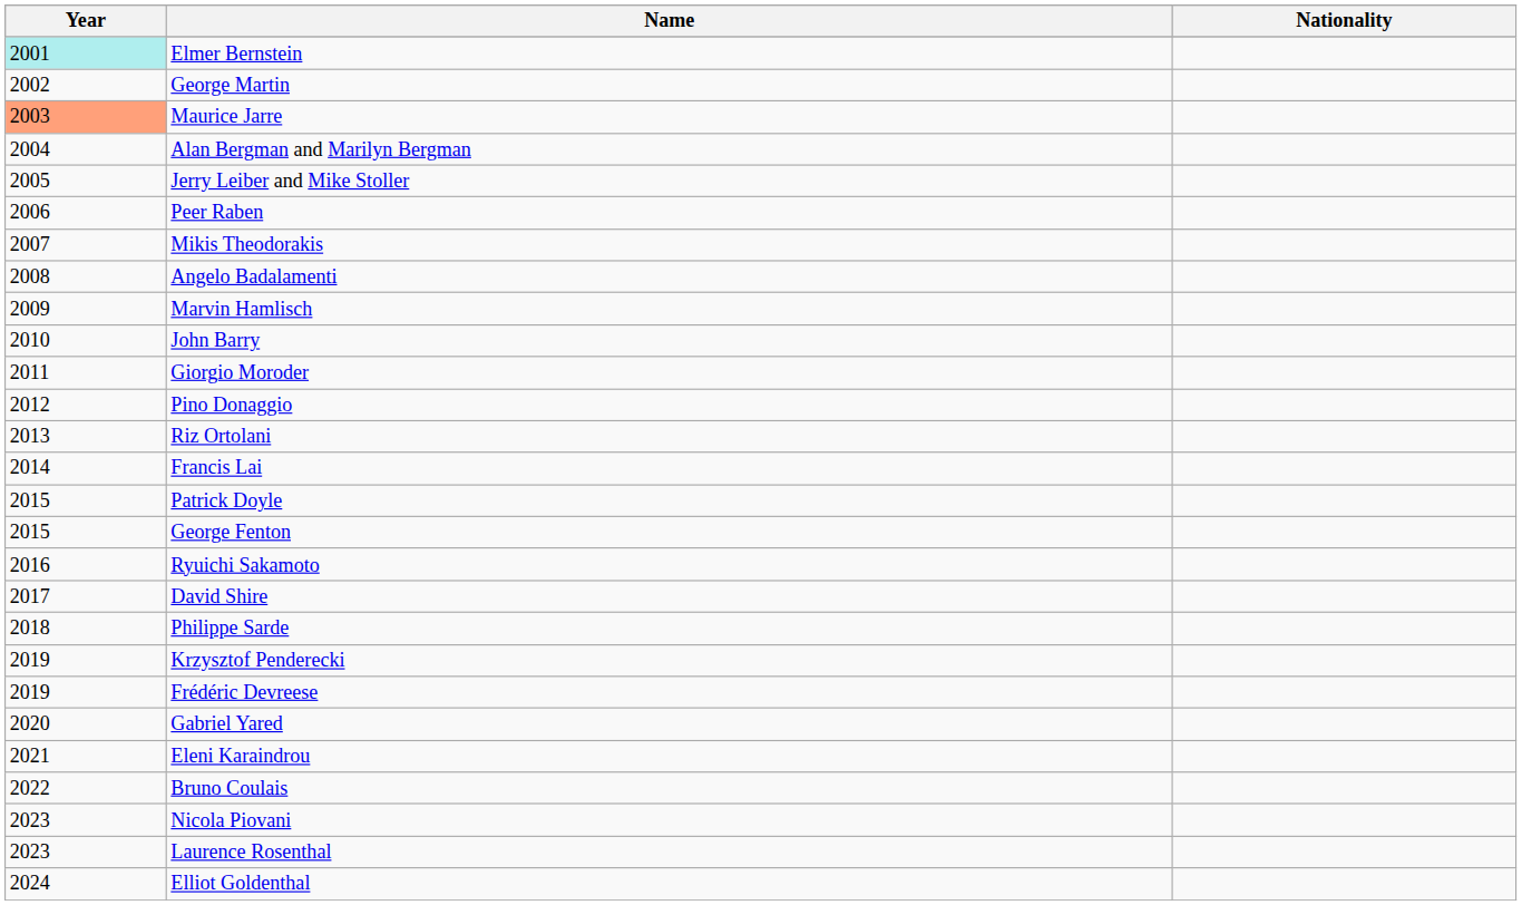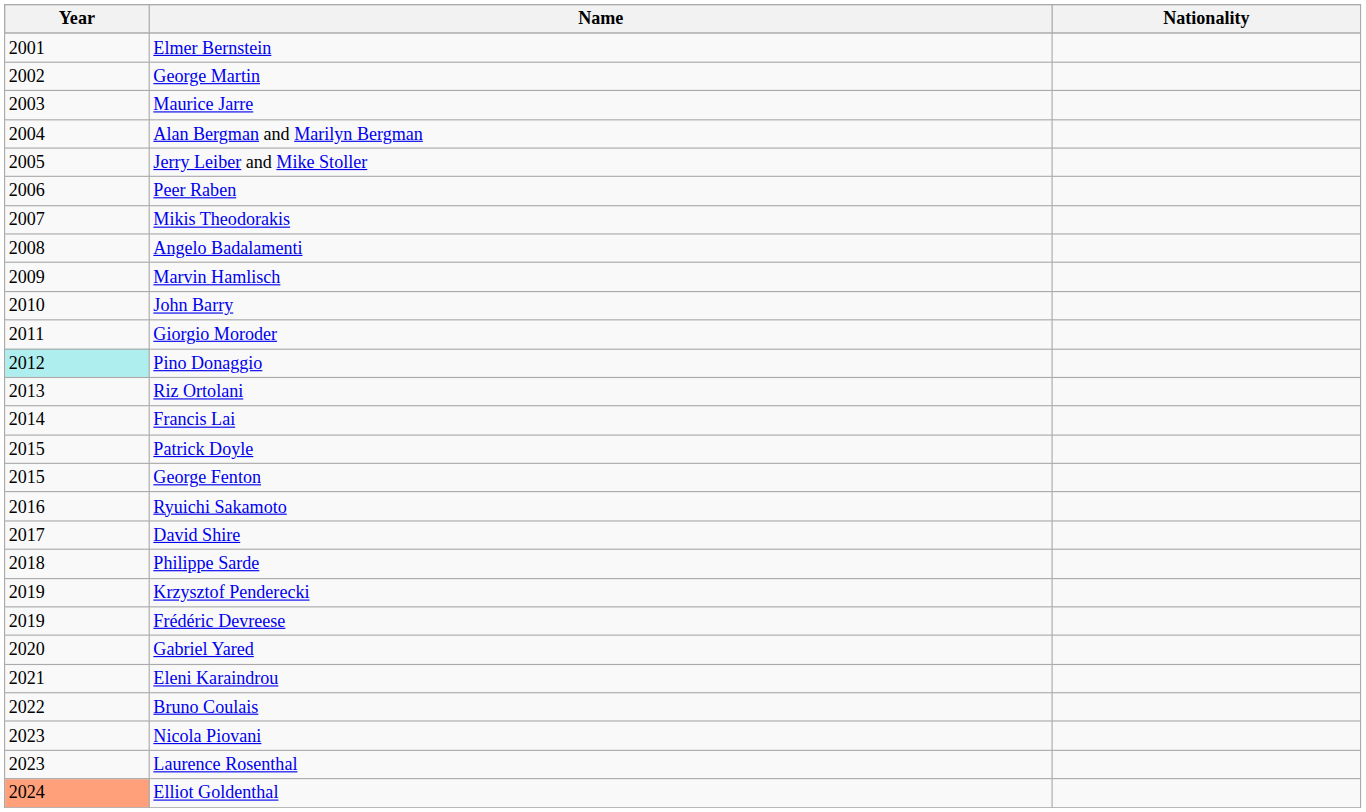Elmer Bernstein | Year: paleturquoise background -> no background
Maurice Jarre | Year: lightsalmon background -> no background
Pino Donaggio | Year: no background -> paleturquoise background
Elliot Goldenthal | Year: no background -> lightsalmon background
